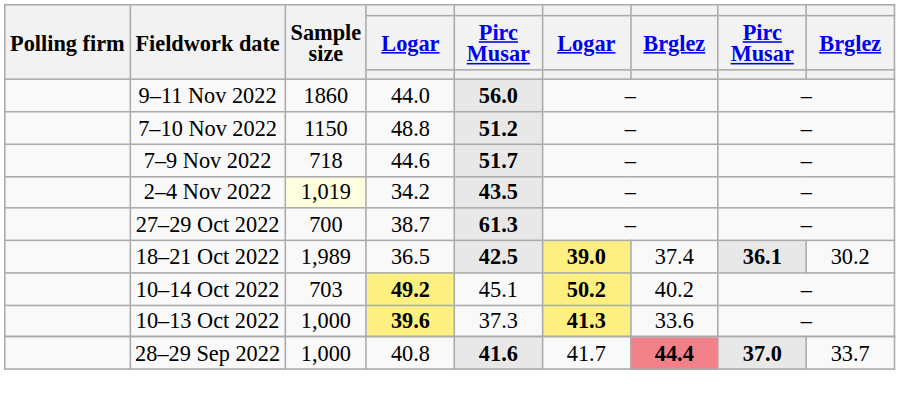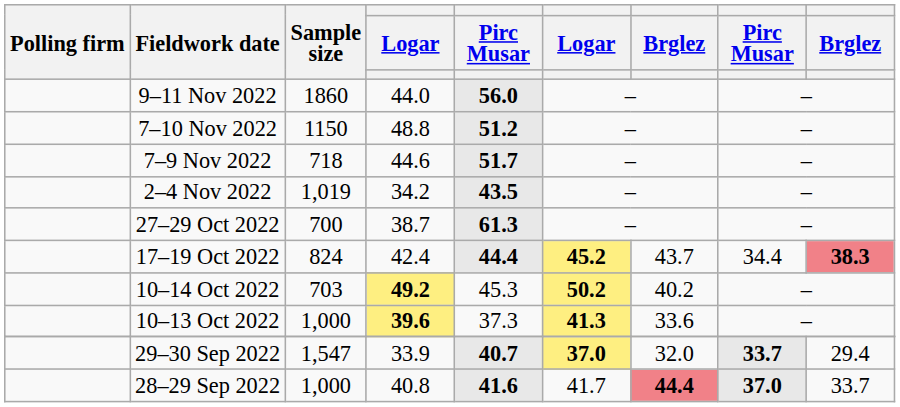2–4 Nov 2022 | Sample size: lightyellow background -> no background
- row: 18–21 Oct 2022 | 1,989 | 36.5 | 42.5 | 39.0 | 37.4 | 36.1 | 30.2
+ row: 17–19 Oct 2022 | 824 | 42.4 | 44.4 | 45.2 | 43.7 | 34.4 | 38.3
10–14 Oct 2022 | column 5: 45.1 -> 45.3
+ row: 29–30 Sep 2022 | 1,547 | 33.9 | 40.7 | 37.0 | 32.0 | 33.7 | 29.4
